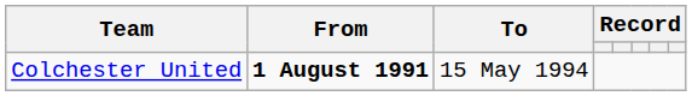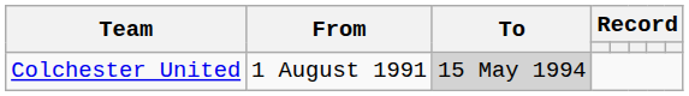Colchester United | From: bold -> normal
Colchester United | To: no background -> lightgrey background
